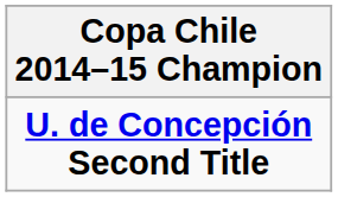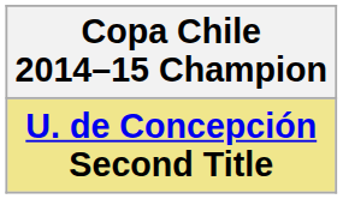row 2 | column 1: no background -> khaki background
